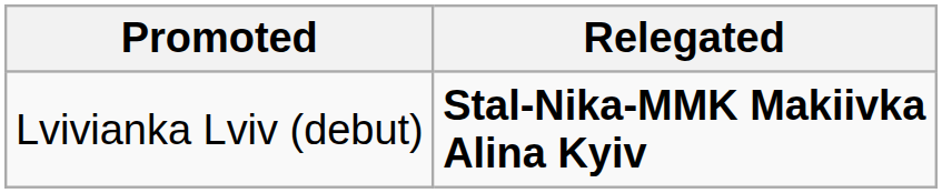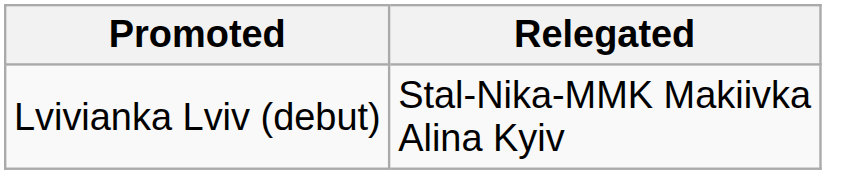Lvivianka Lviv (debut) | Relegated: bold -> normal
